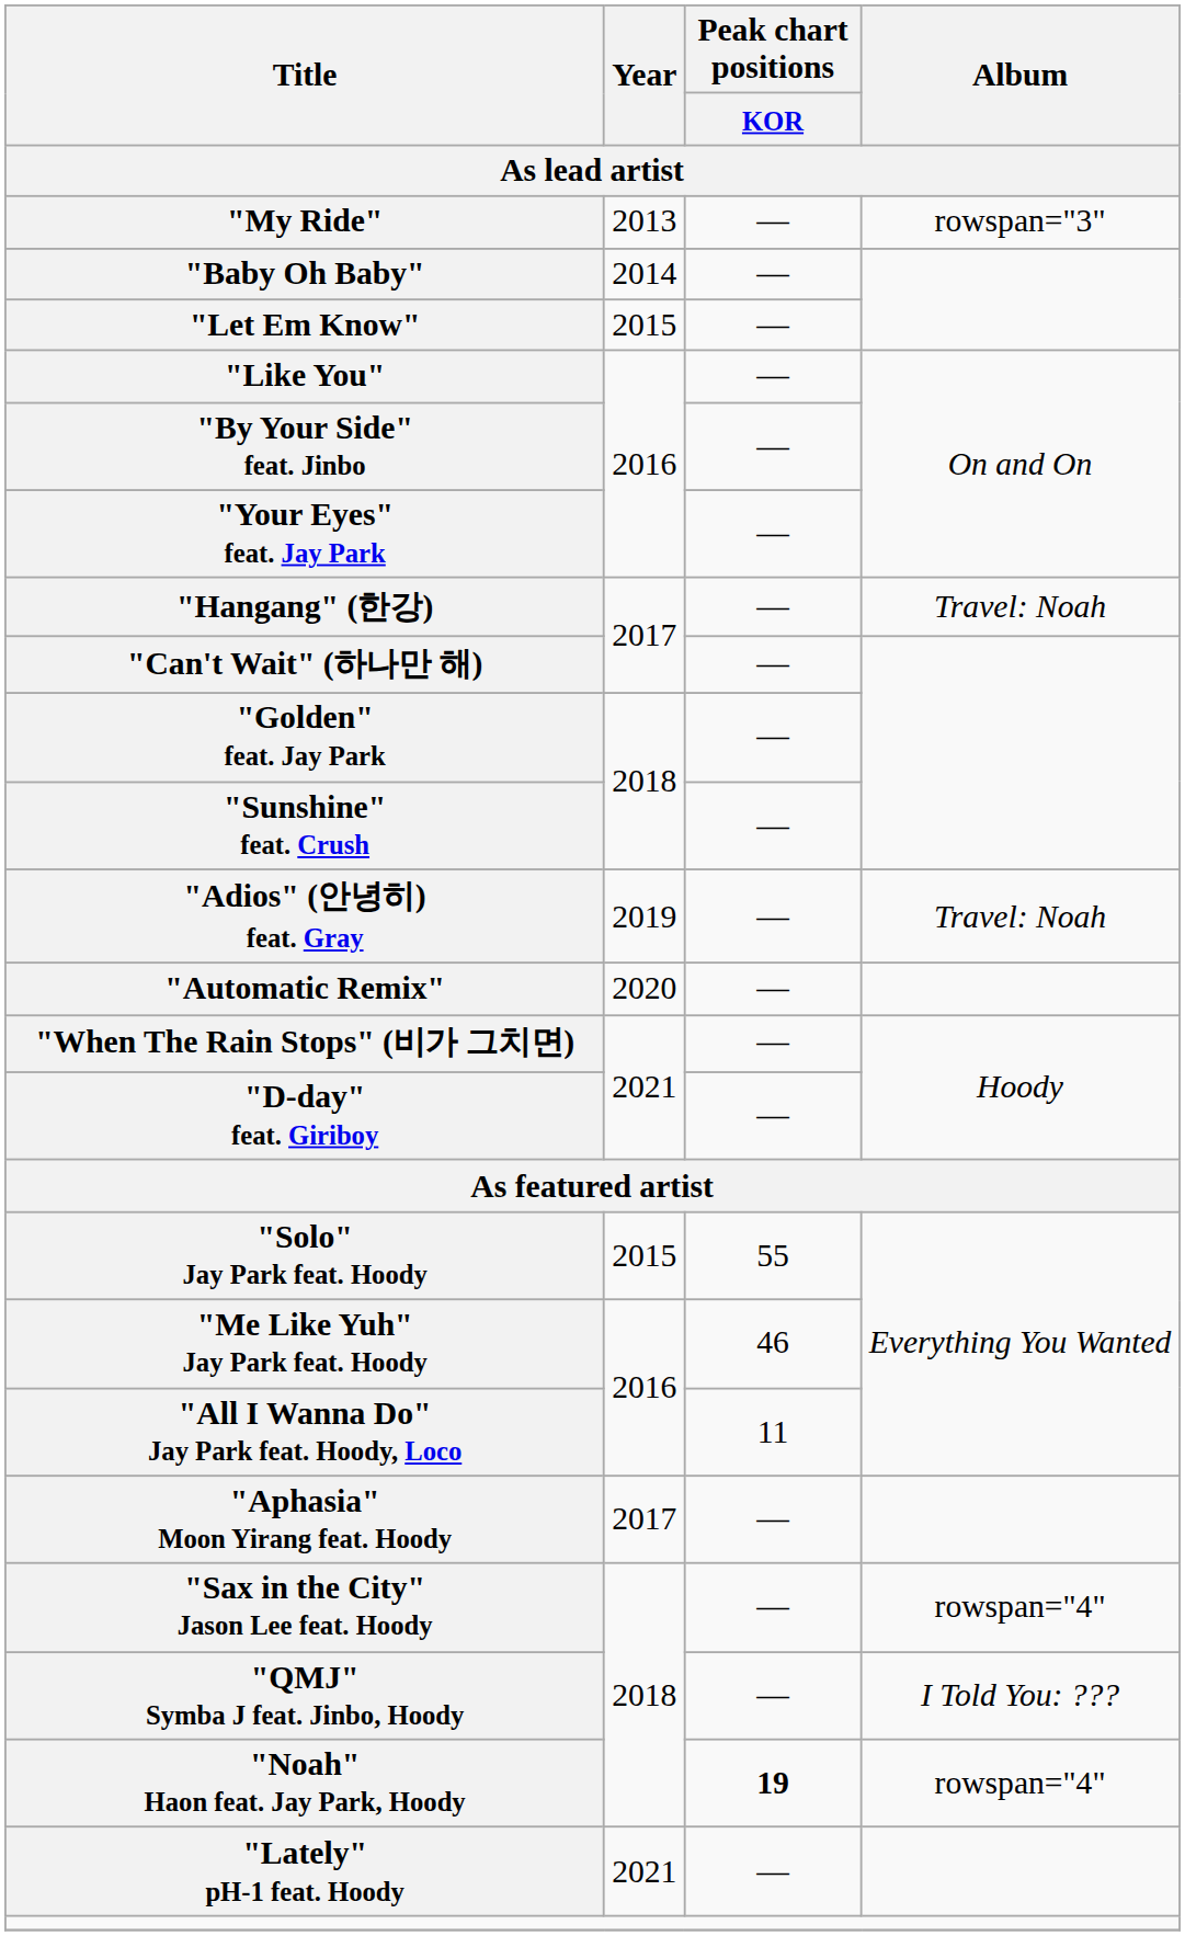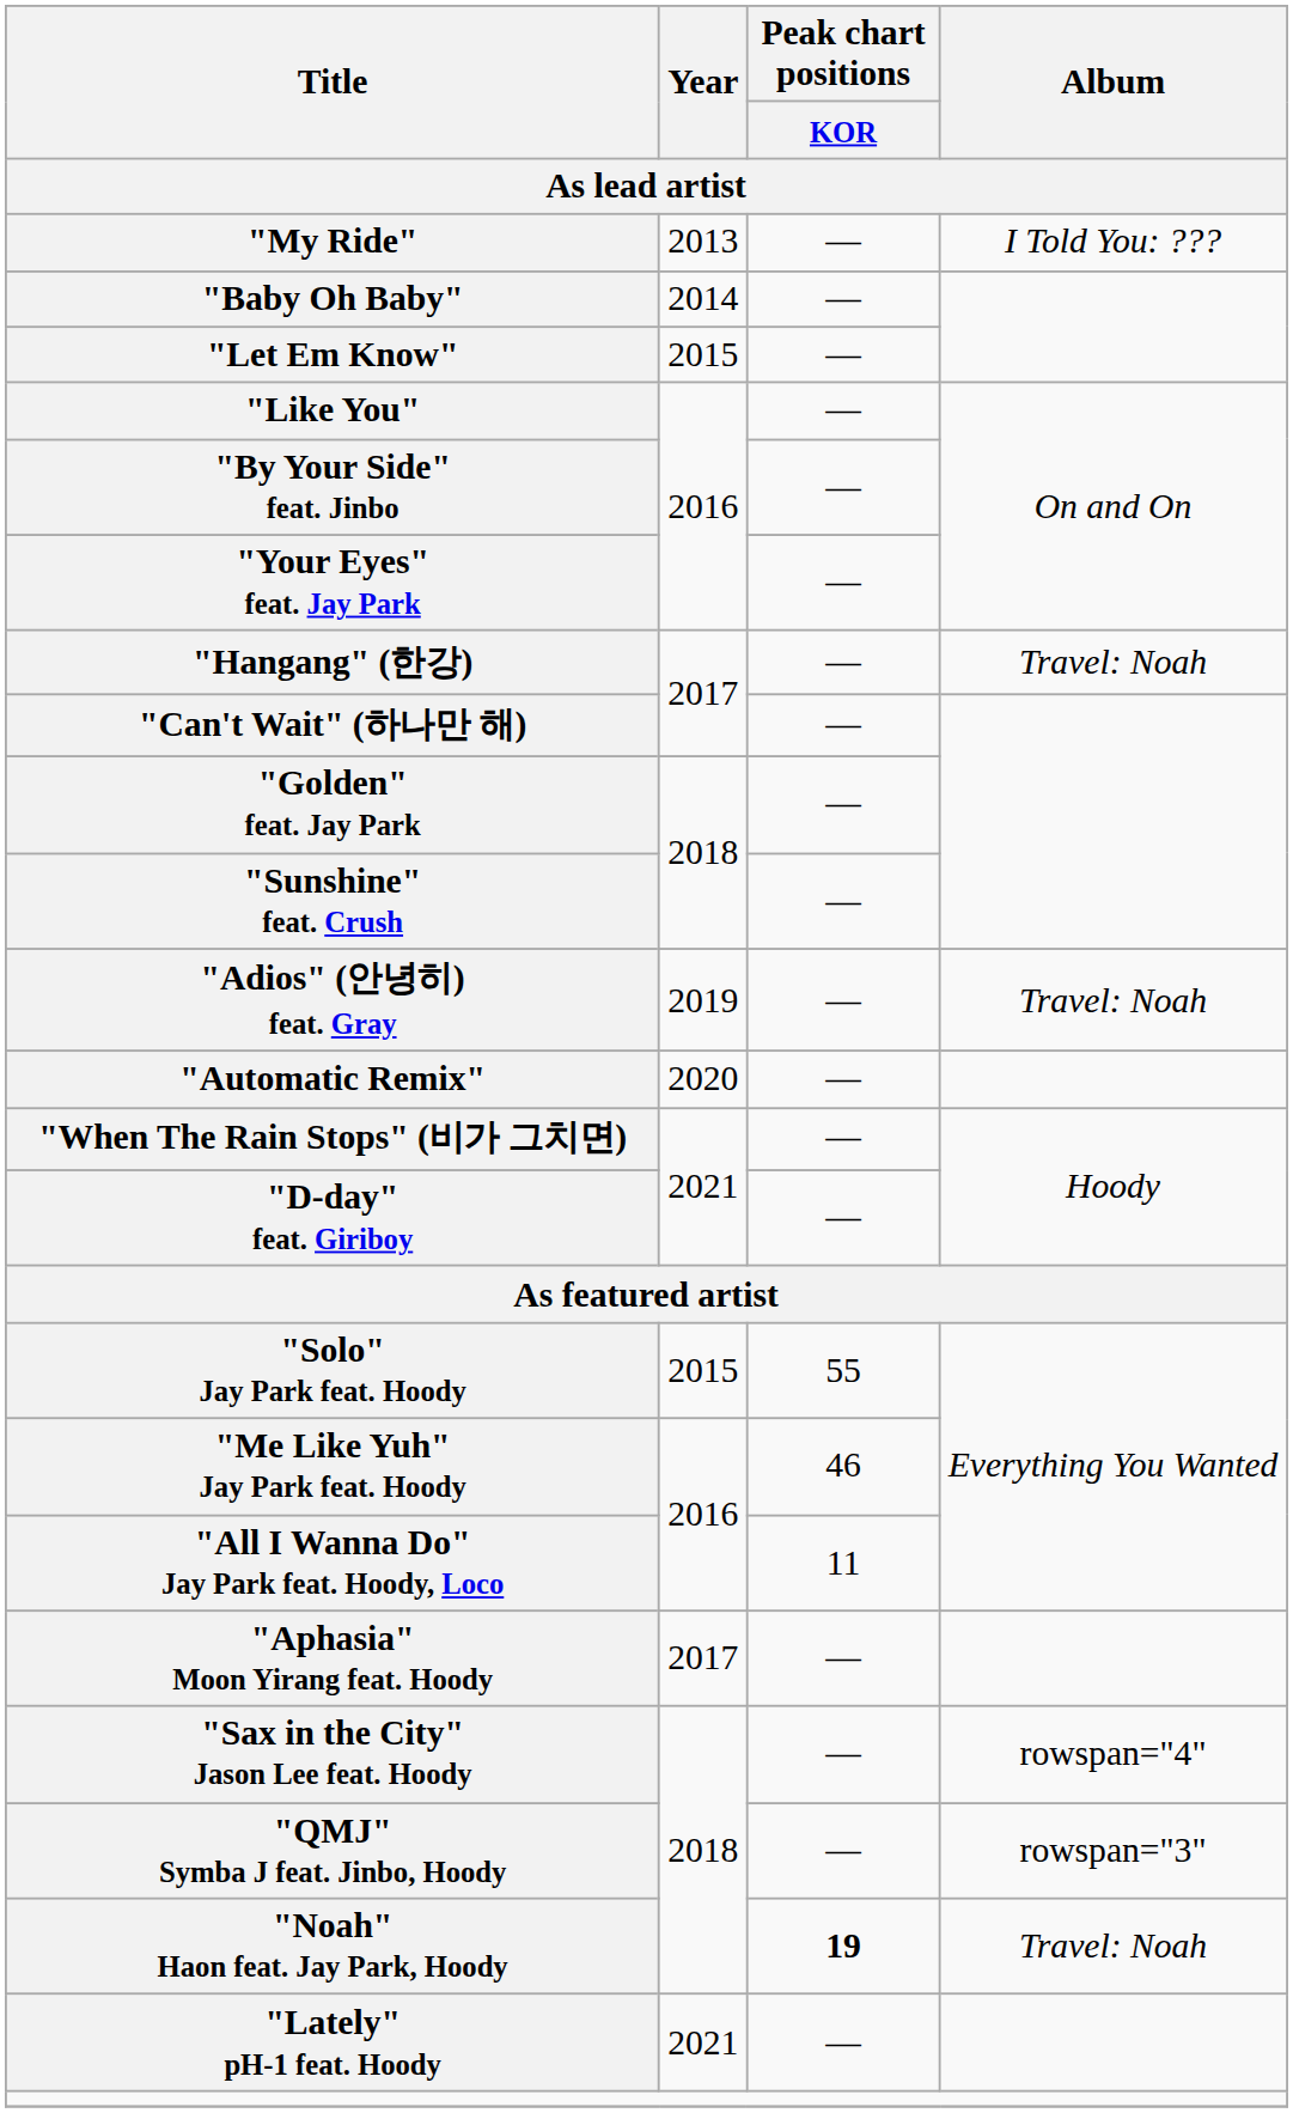"My Ride" | Album: rowspan="3" -> I Told You: ???
"QMJ" Symba J feat. Jinbo, Hoody | Album: I Told You: ??? -> rowspan="3"
"Noah" Haon feat. Jay Park, Hoody | Album: rowspan="4" -> Travel: Noah
